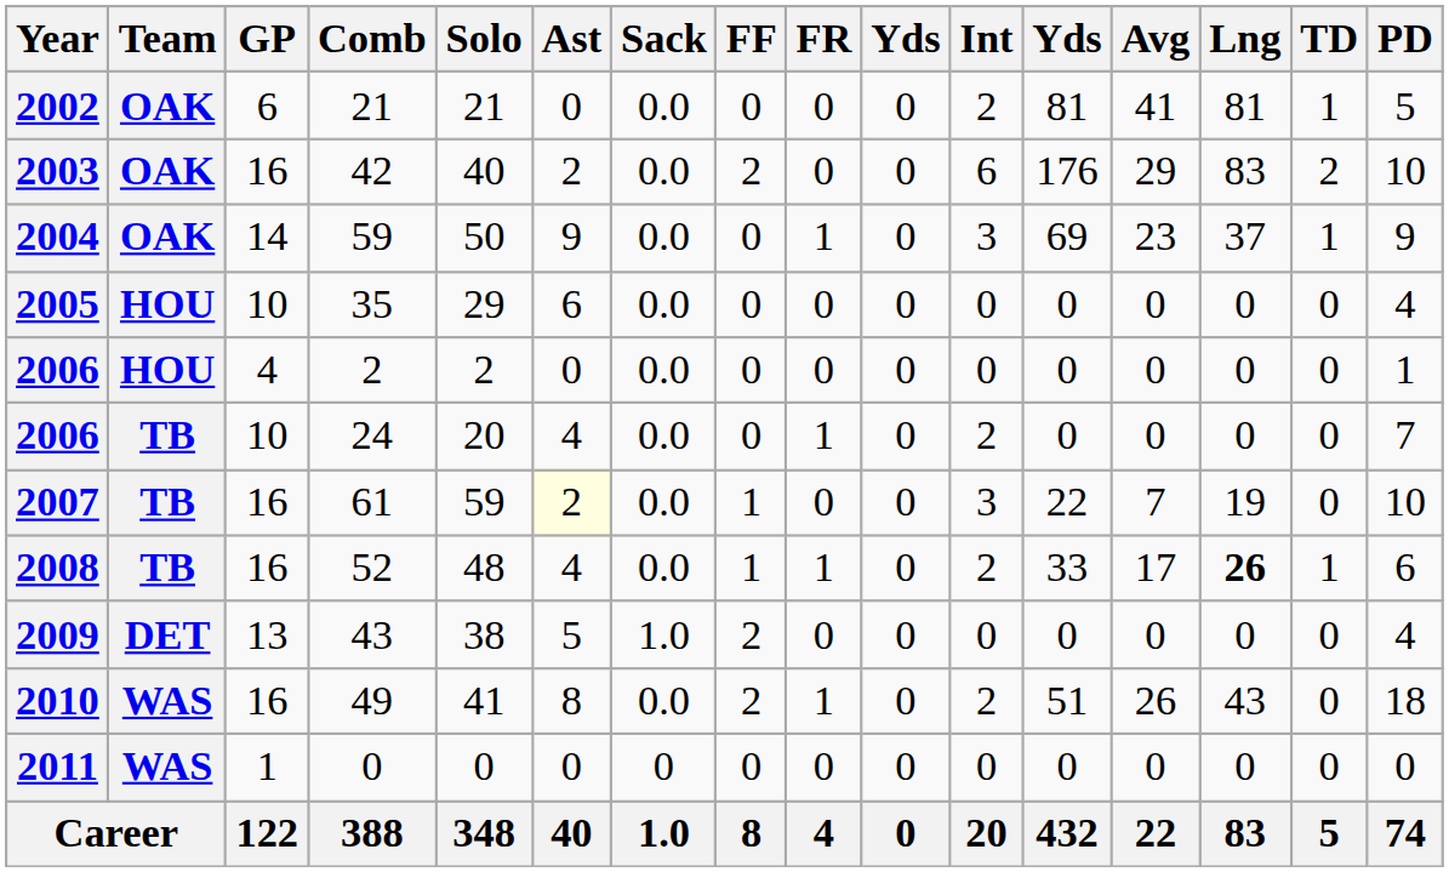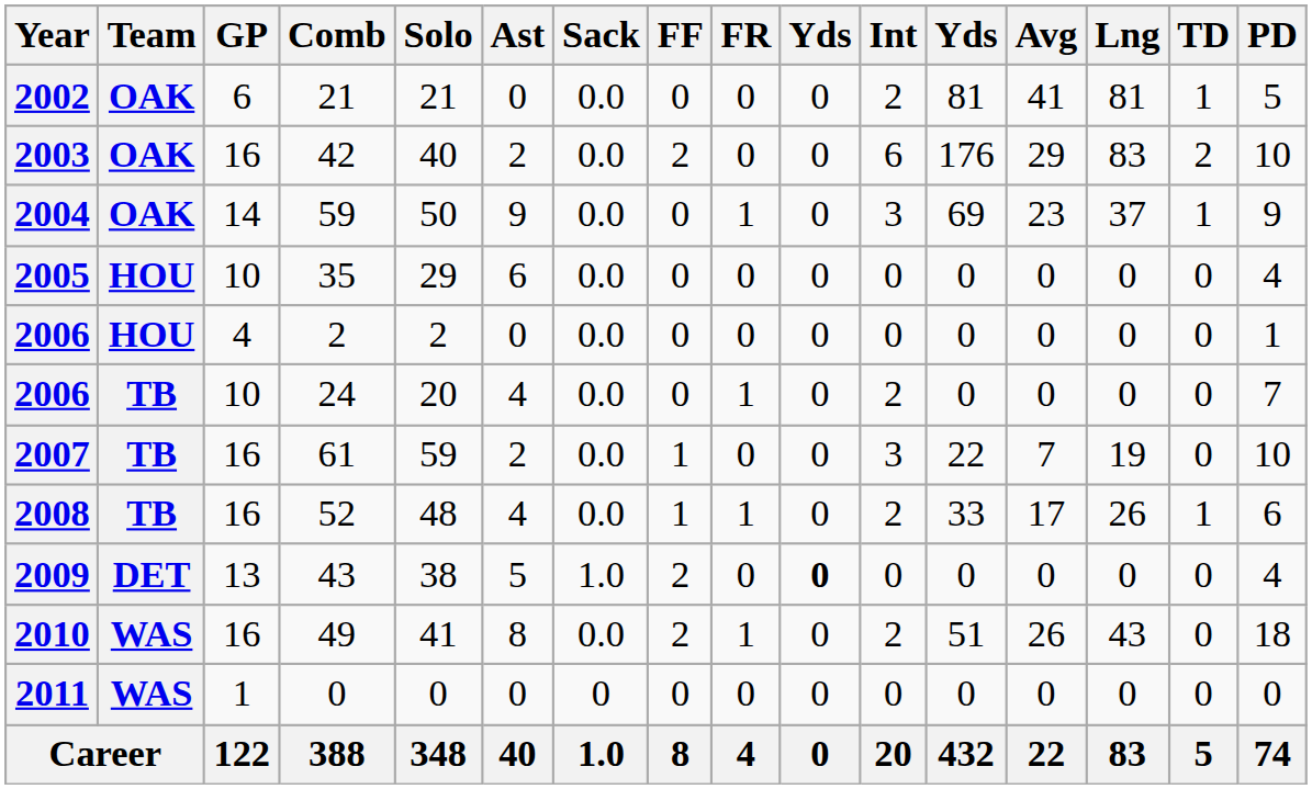2007 | Ast: lightyellow background -> no background
2008 | Lng: bold -> normal
2009 | column 10: normal -> bold
